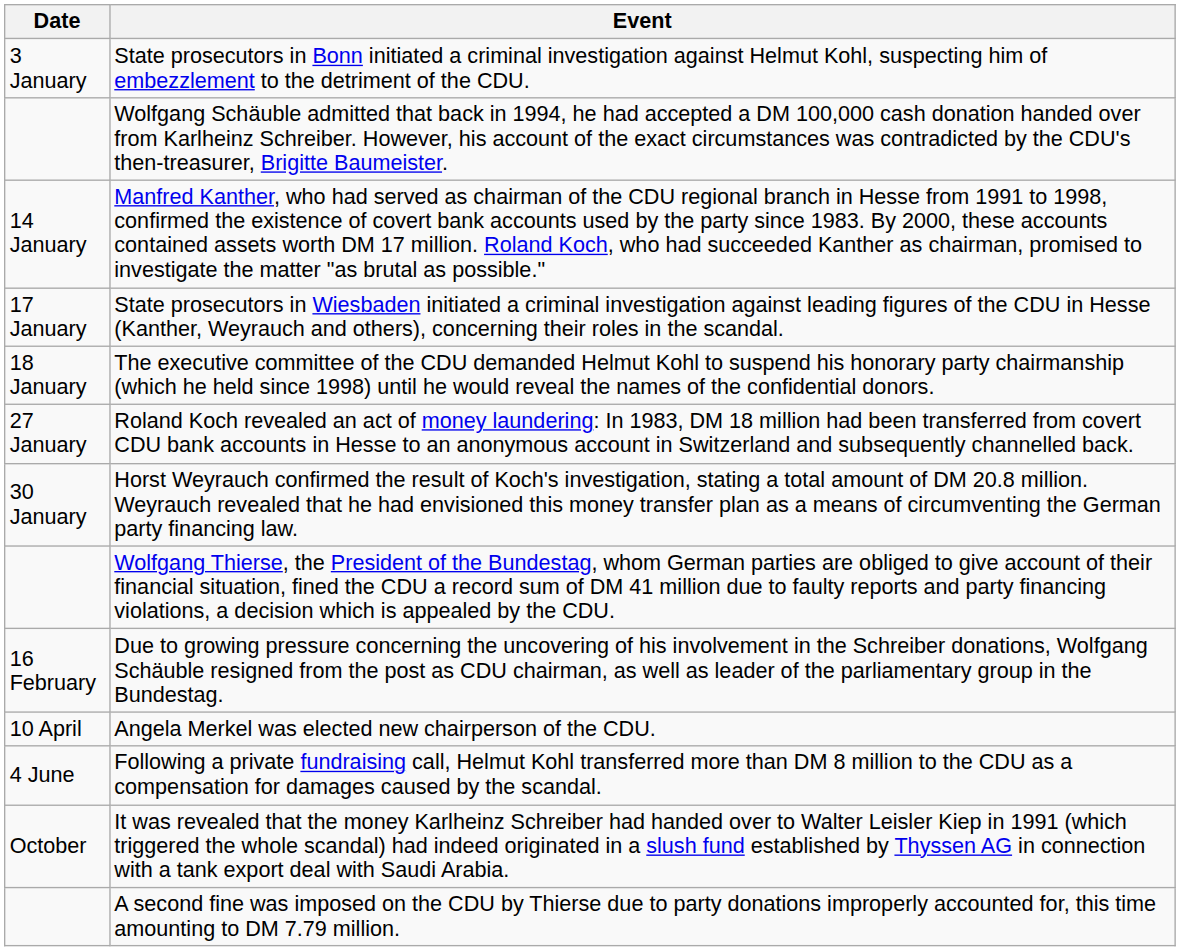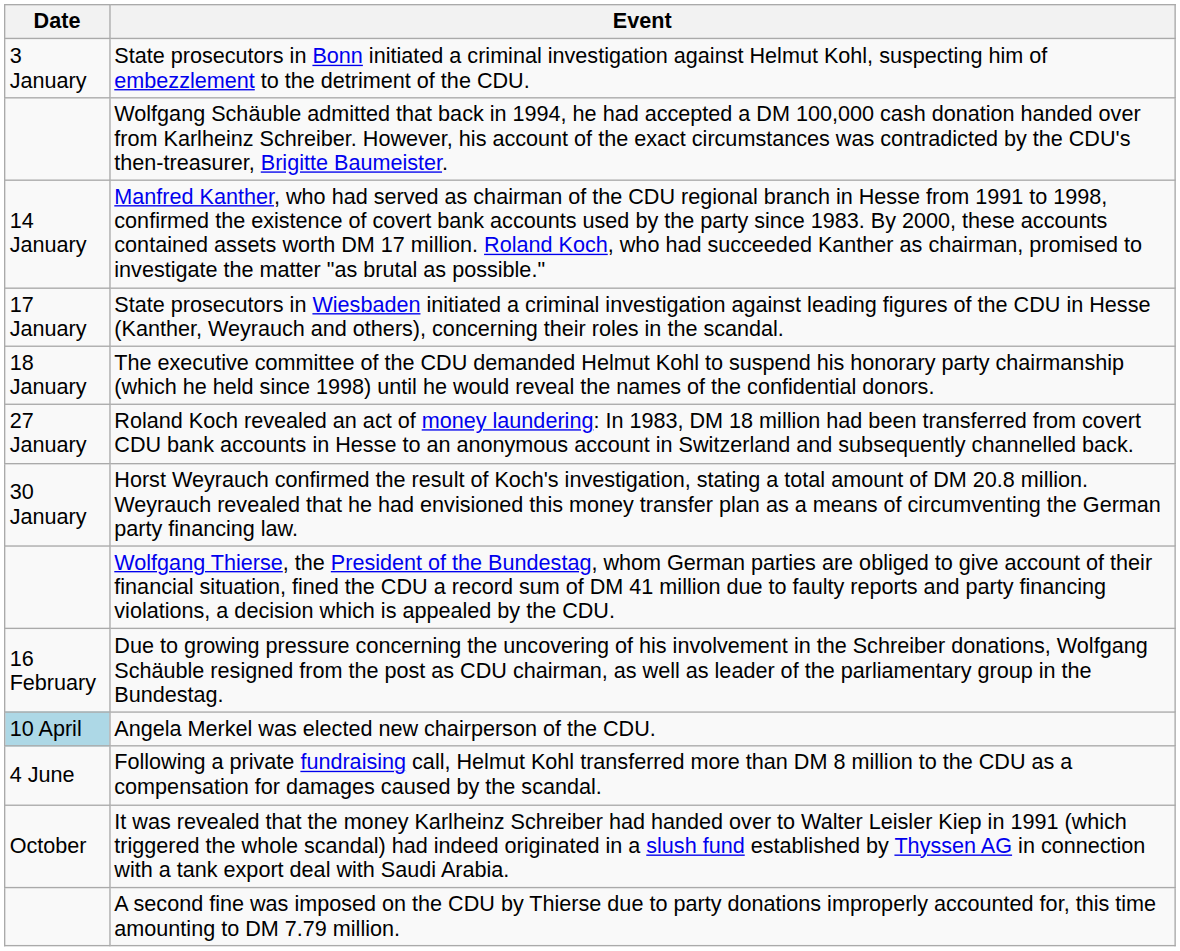Angela Merkel was elected new chairperson of the CDU. | Date: no background -> lightblue background
